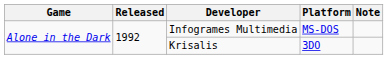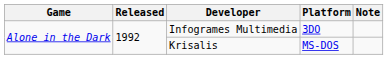Infogrames Multimedia | Platform: MS-DOS -> 3DO
Krisalis | Platform: 3DO -> MS-DOS
